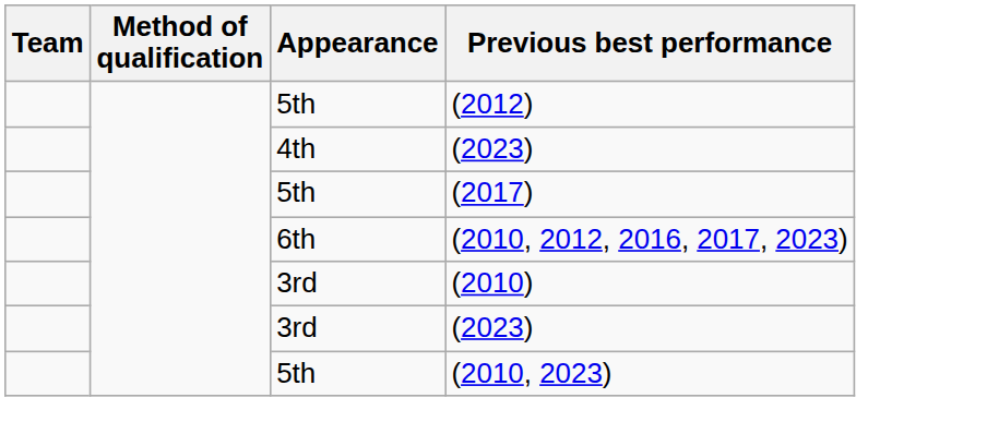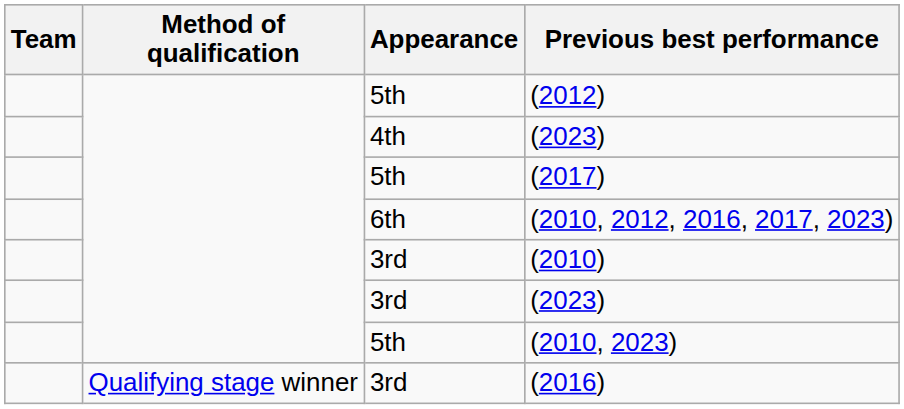+ row: Qualifying stage winner | 3rd | (2016)
